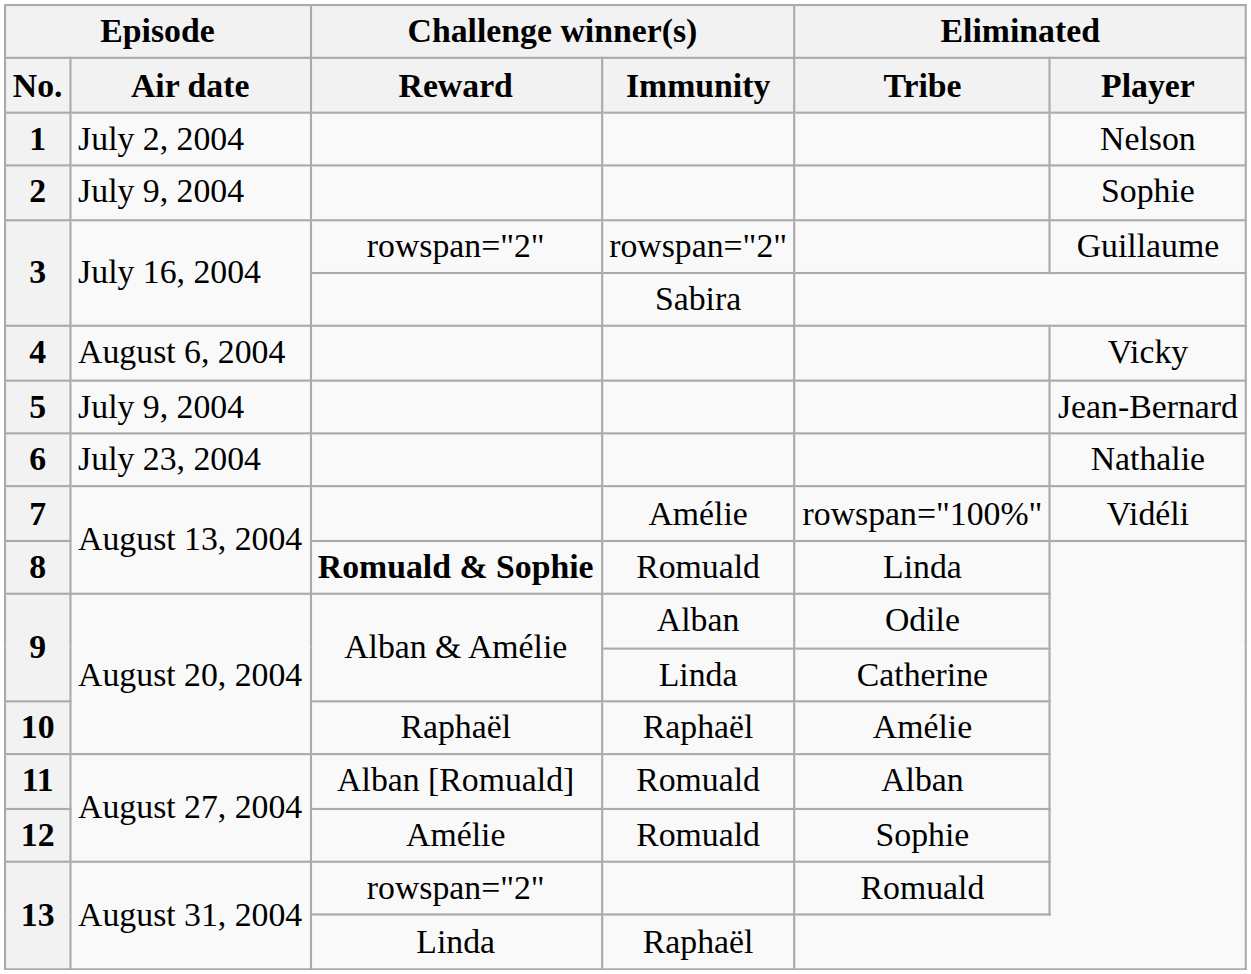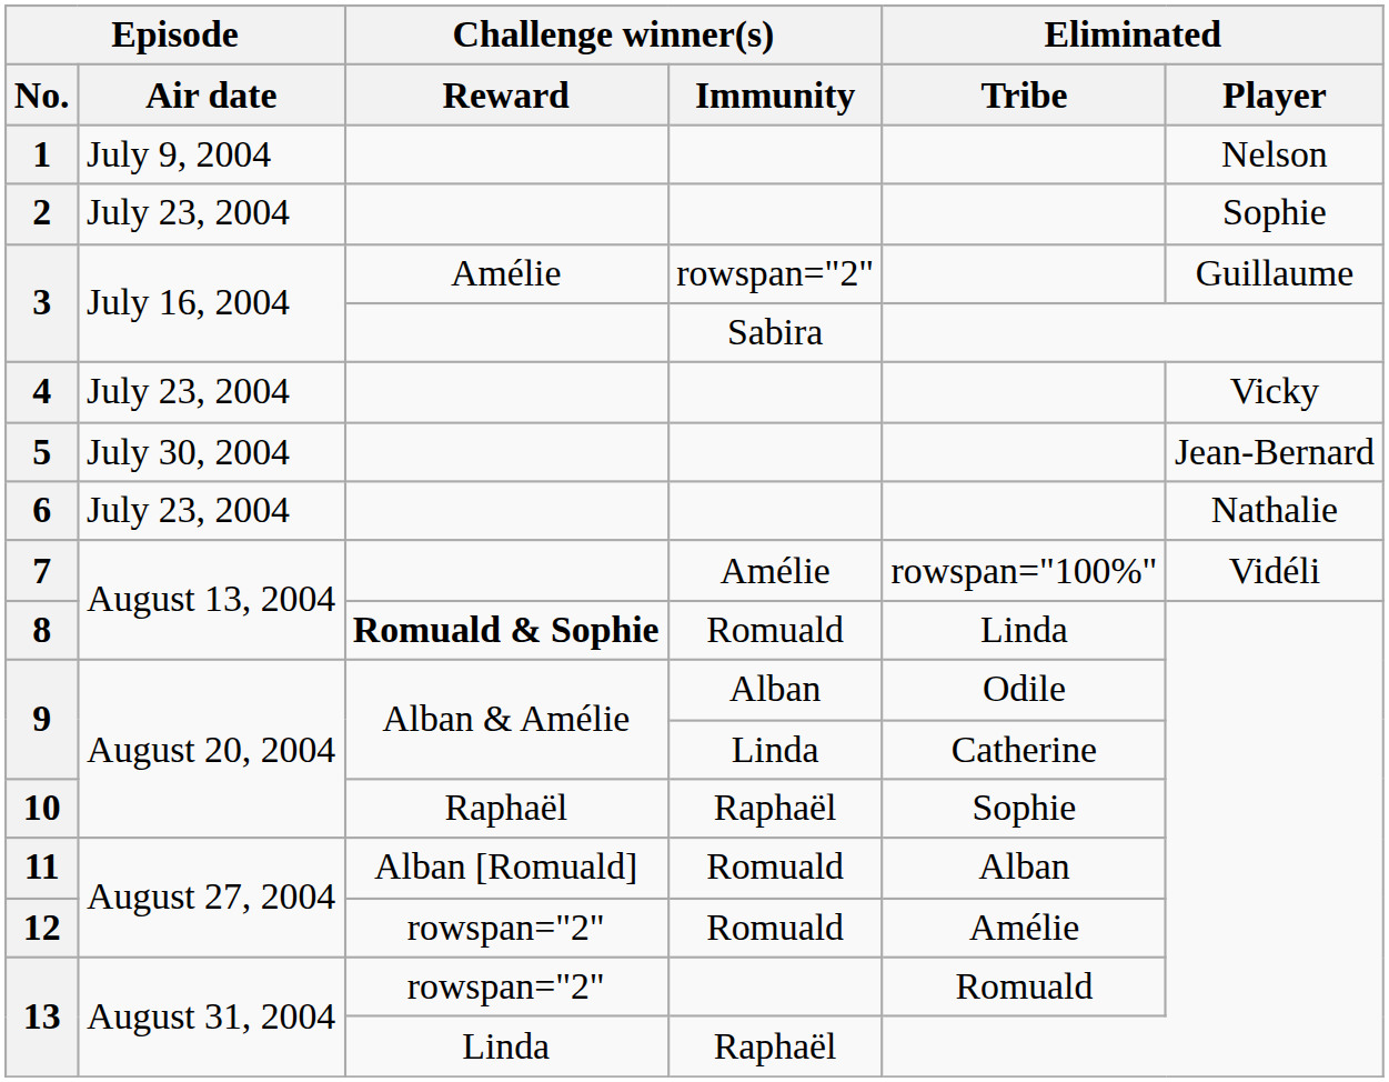1 | Episode / Air date: July 2, 2004 -> July 9, 2004
2 | Episode / Air date: July 9, 2004 -> July 23, 2004
3 / rowspan="2" | Challenge winner(s) / Reward: rowspan="2" -> Amélie
4 | Episode / Air date: August 6, 2004 -> July 23, 2004
5 | Episode / Air date: July 9, 2004 -> July 30, 2004
10 | Eliminated / Tribe: Amélie -> Sophie
12 | Challenge winner(s) / Reward: Amélie -> rowspan="2"
12 | Eliminated / Tribe: Sophie -> Amélie
